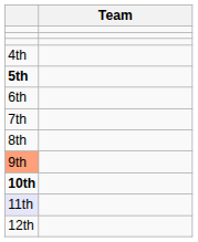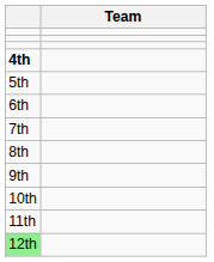row 5 | column 1: normal -> bold
row 6 | column 1: bold -> normal
row 10 | column 1: lightsalmon background -> no background
row 11 | column 1: bold -> normal
row 12 | column 1: lavender background -> no background
row 13 | column 1: no background -> lightgreen background
